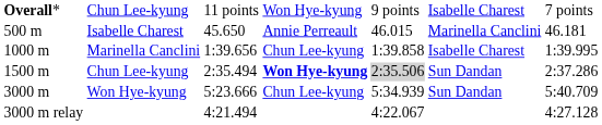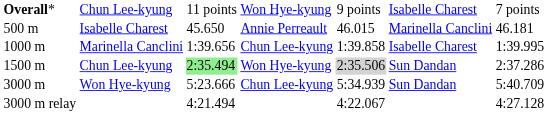1500 m / Chun Lee-kyung | column 3: no background -> lightgreen background
1500 m / Chun Lee-kyung | column 4: bold -> normal
